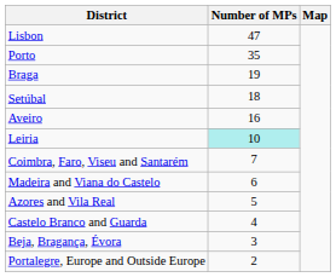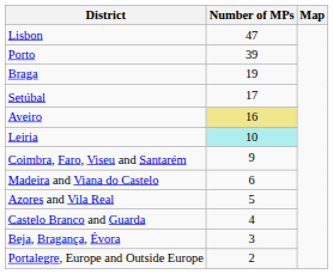Porto | Number of MPs: 35 -> 39
Setúbal | Number of MPs: 18 -> 17
Aveiro | Number of MPs: no background -> khaki background
Coimbra, Faro, Viseu and Santarém | Number of MPs: 7 -> 9
